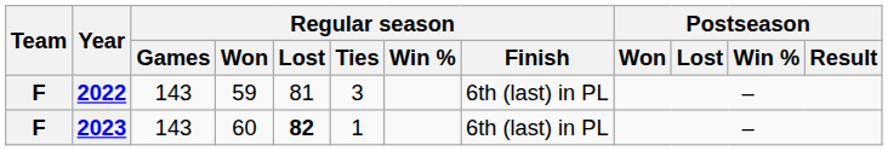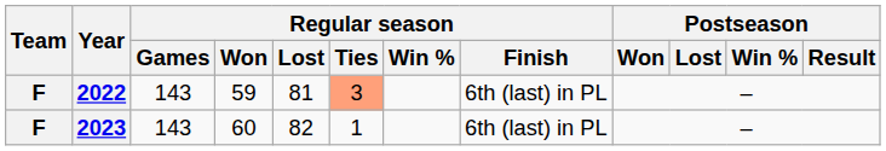2022 | Regular season / Ties: no background -> lightsalmon background
2023 | Regular season / Lost: bold -> normal
